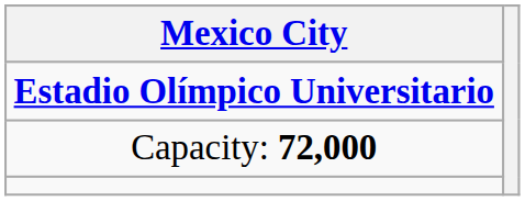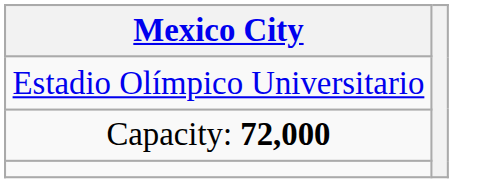Estadio Olímpico Universitario | Mexico City: bold -> normal
